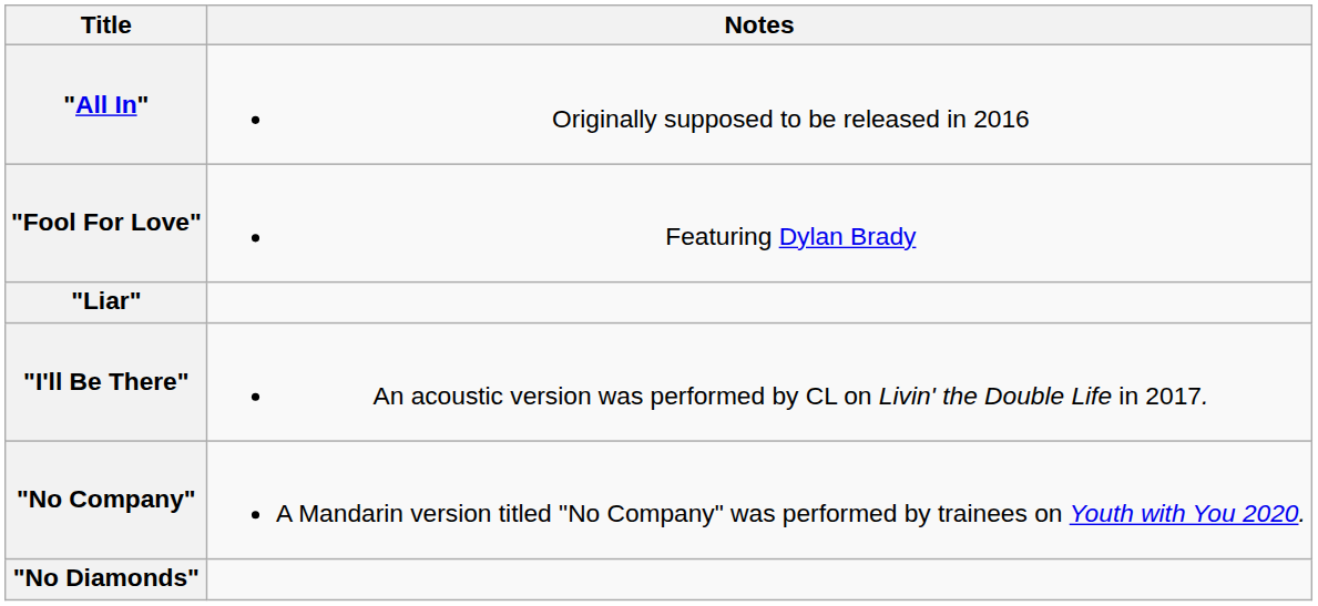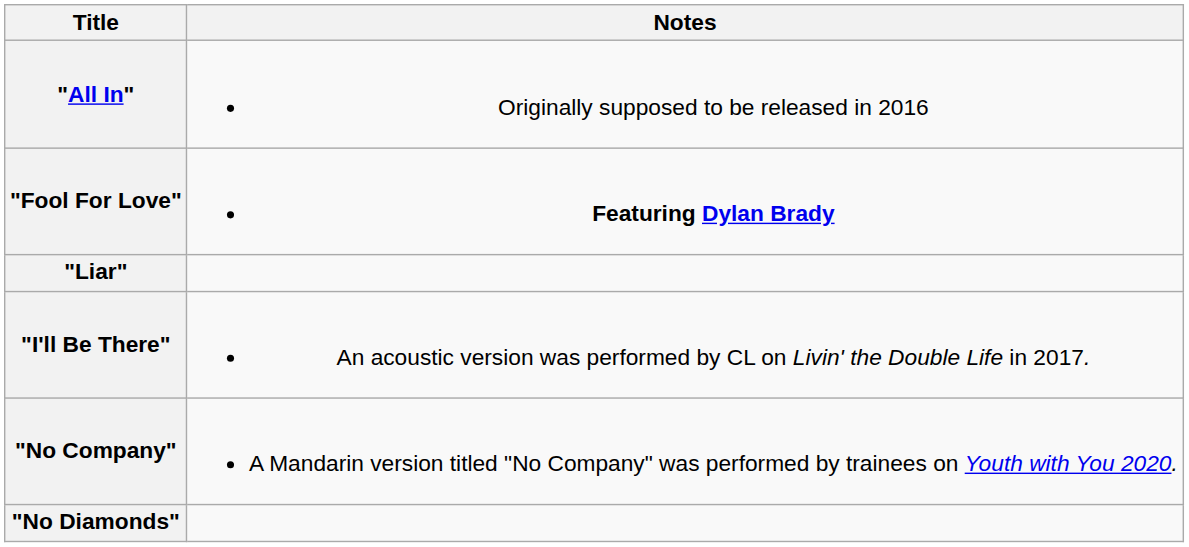"Fool For Love" | Notes: normal -> bold
